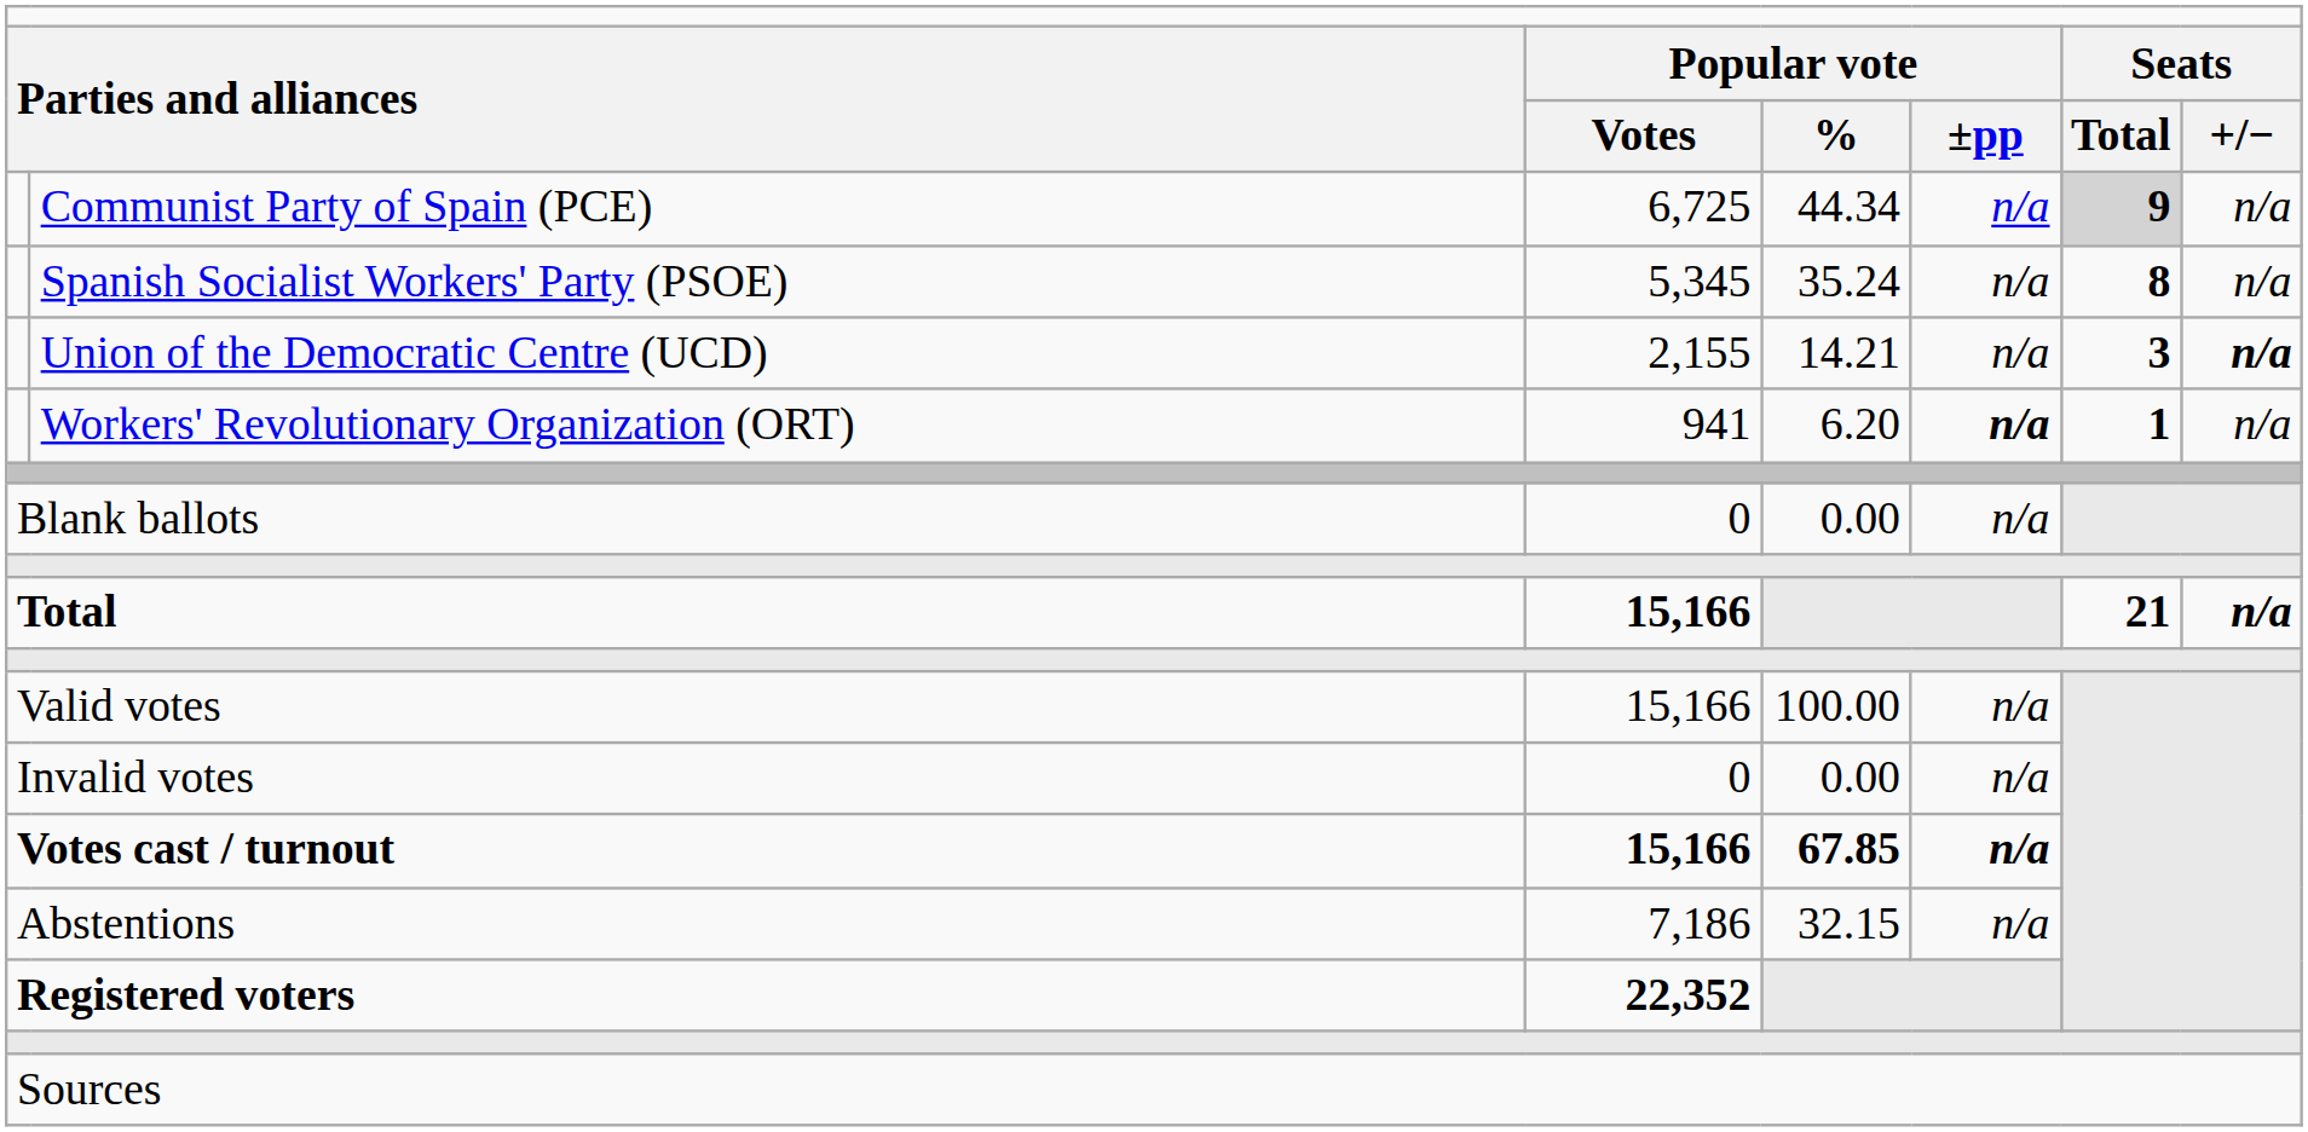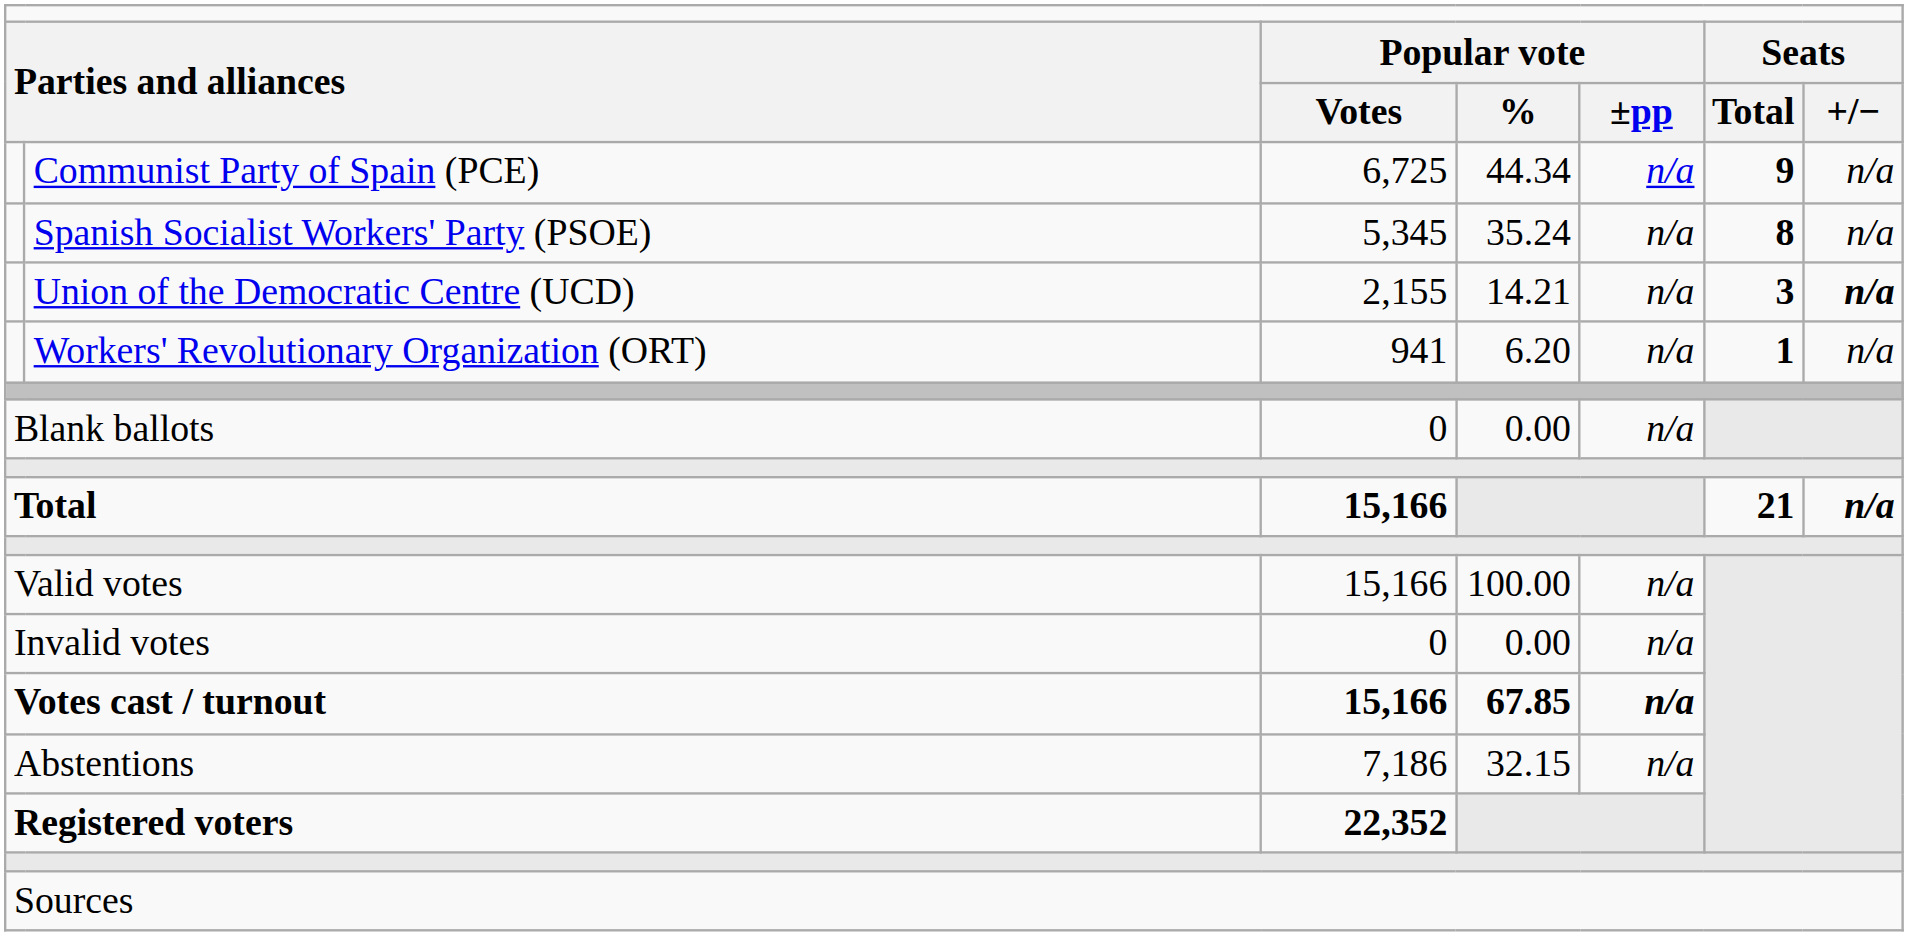Communist Party of Spain (PCE) | column 6: lightgrey background -> no background
Workers' Revolutionary Organization (ORT) | column 5: bold -> normal
